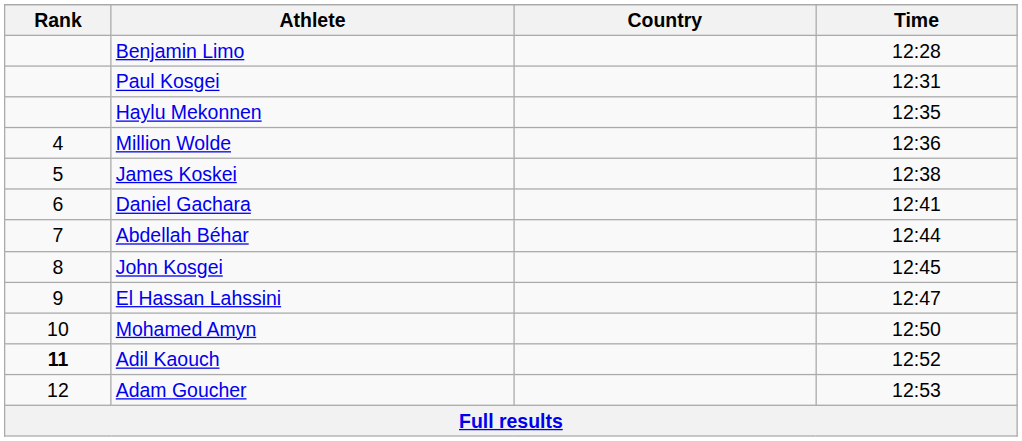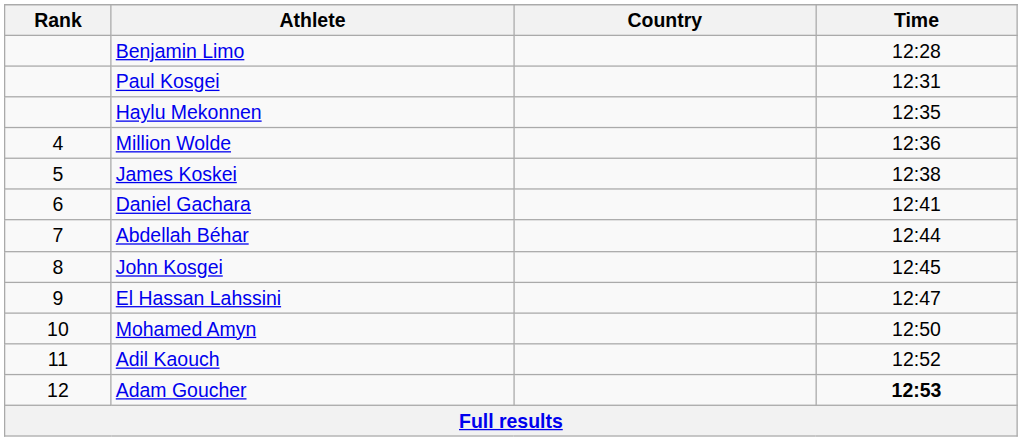Adil Kaouch | Rank: bold -> normal
Adam Goucher | Time: normal -> bold
